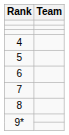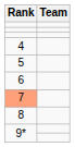row 8 | Rank: no background -> lightsalmon background
